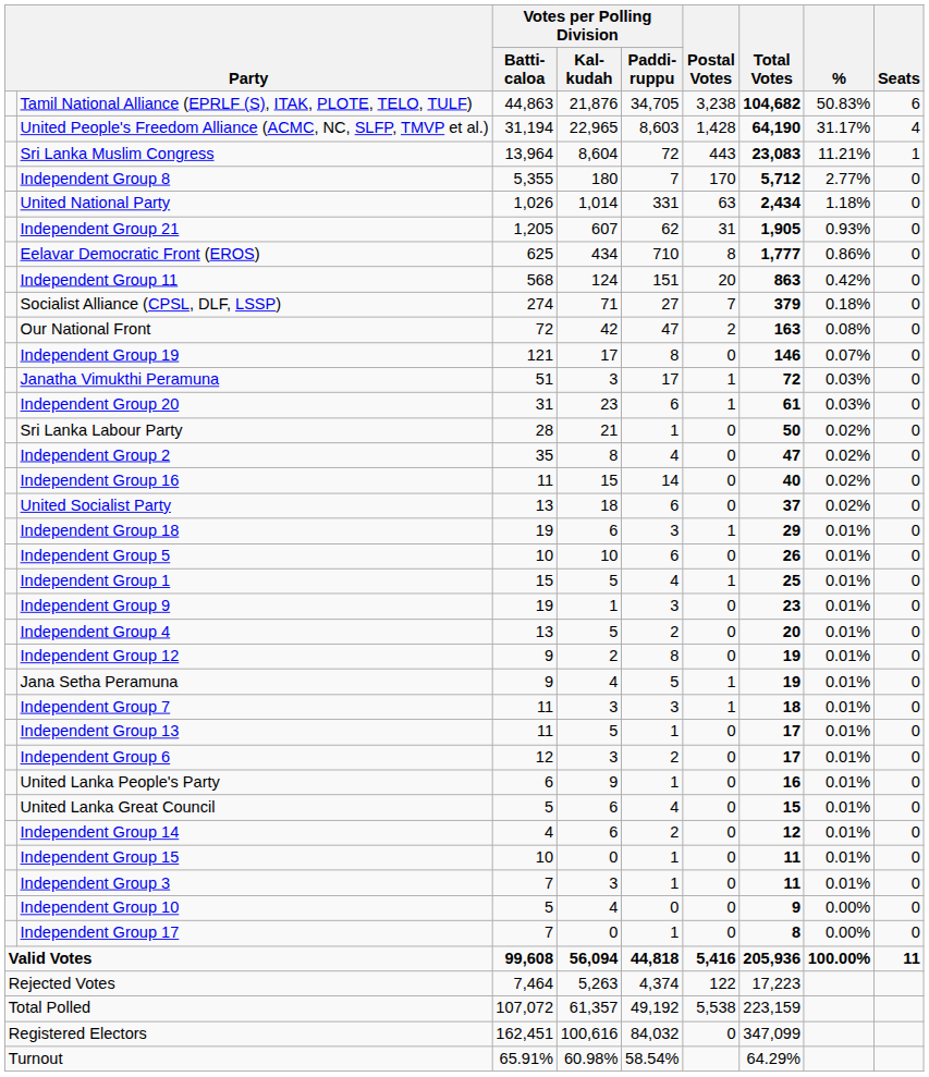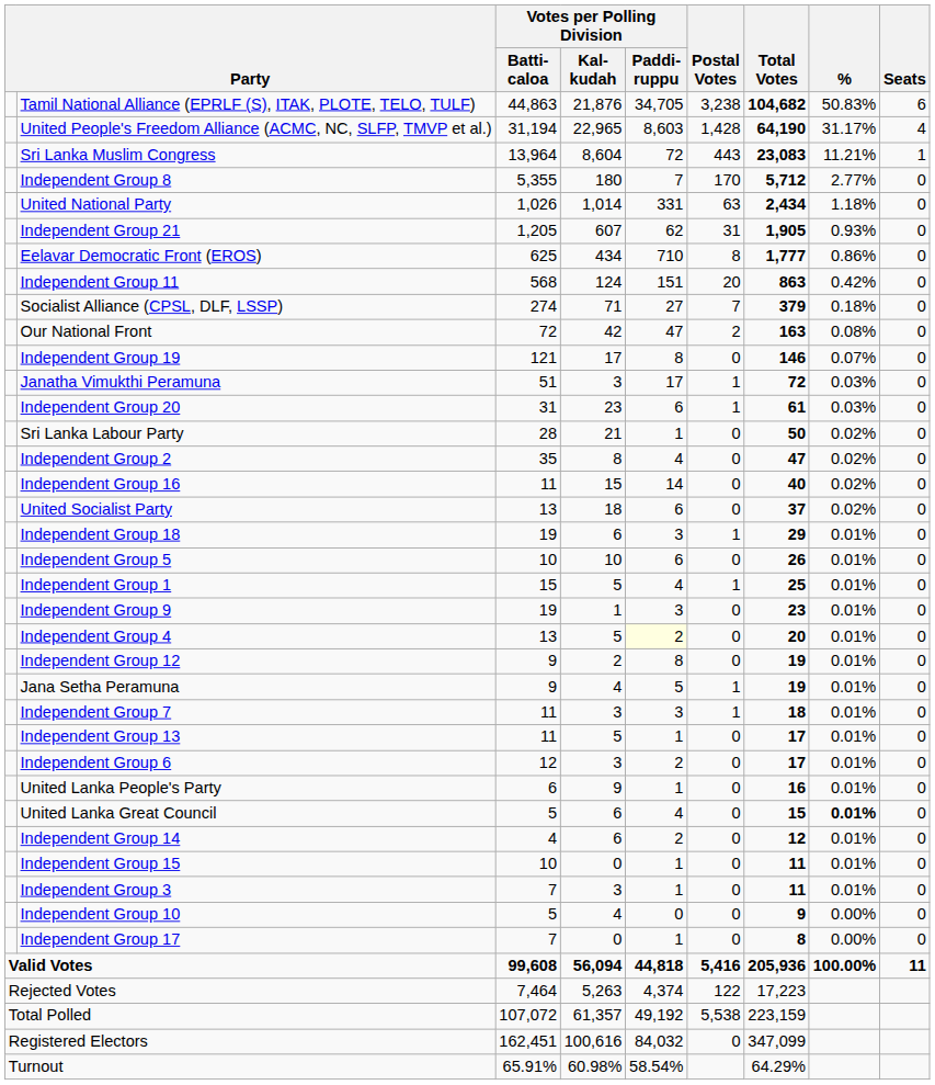Independent Group 4 | Votes per Polling Division / Paddi- ruppu: no background -> lightyellow background
United Lanka Great Council | %: normal -> bold
